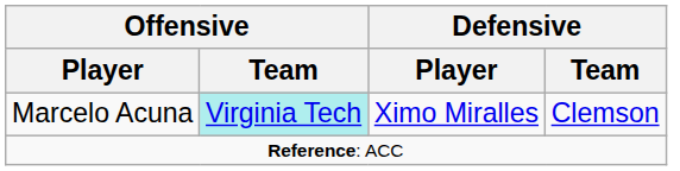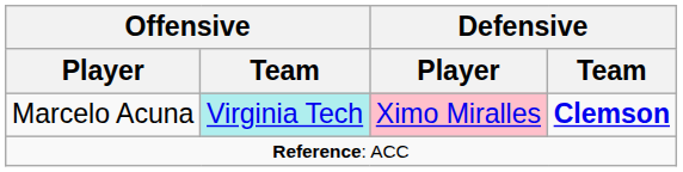Marcelo Acuna | Defensive / Player: no background -> pink background
Marcelo Acuna | Defensive / Team: normal -> bold
